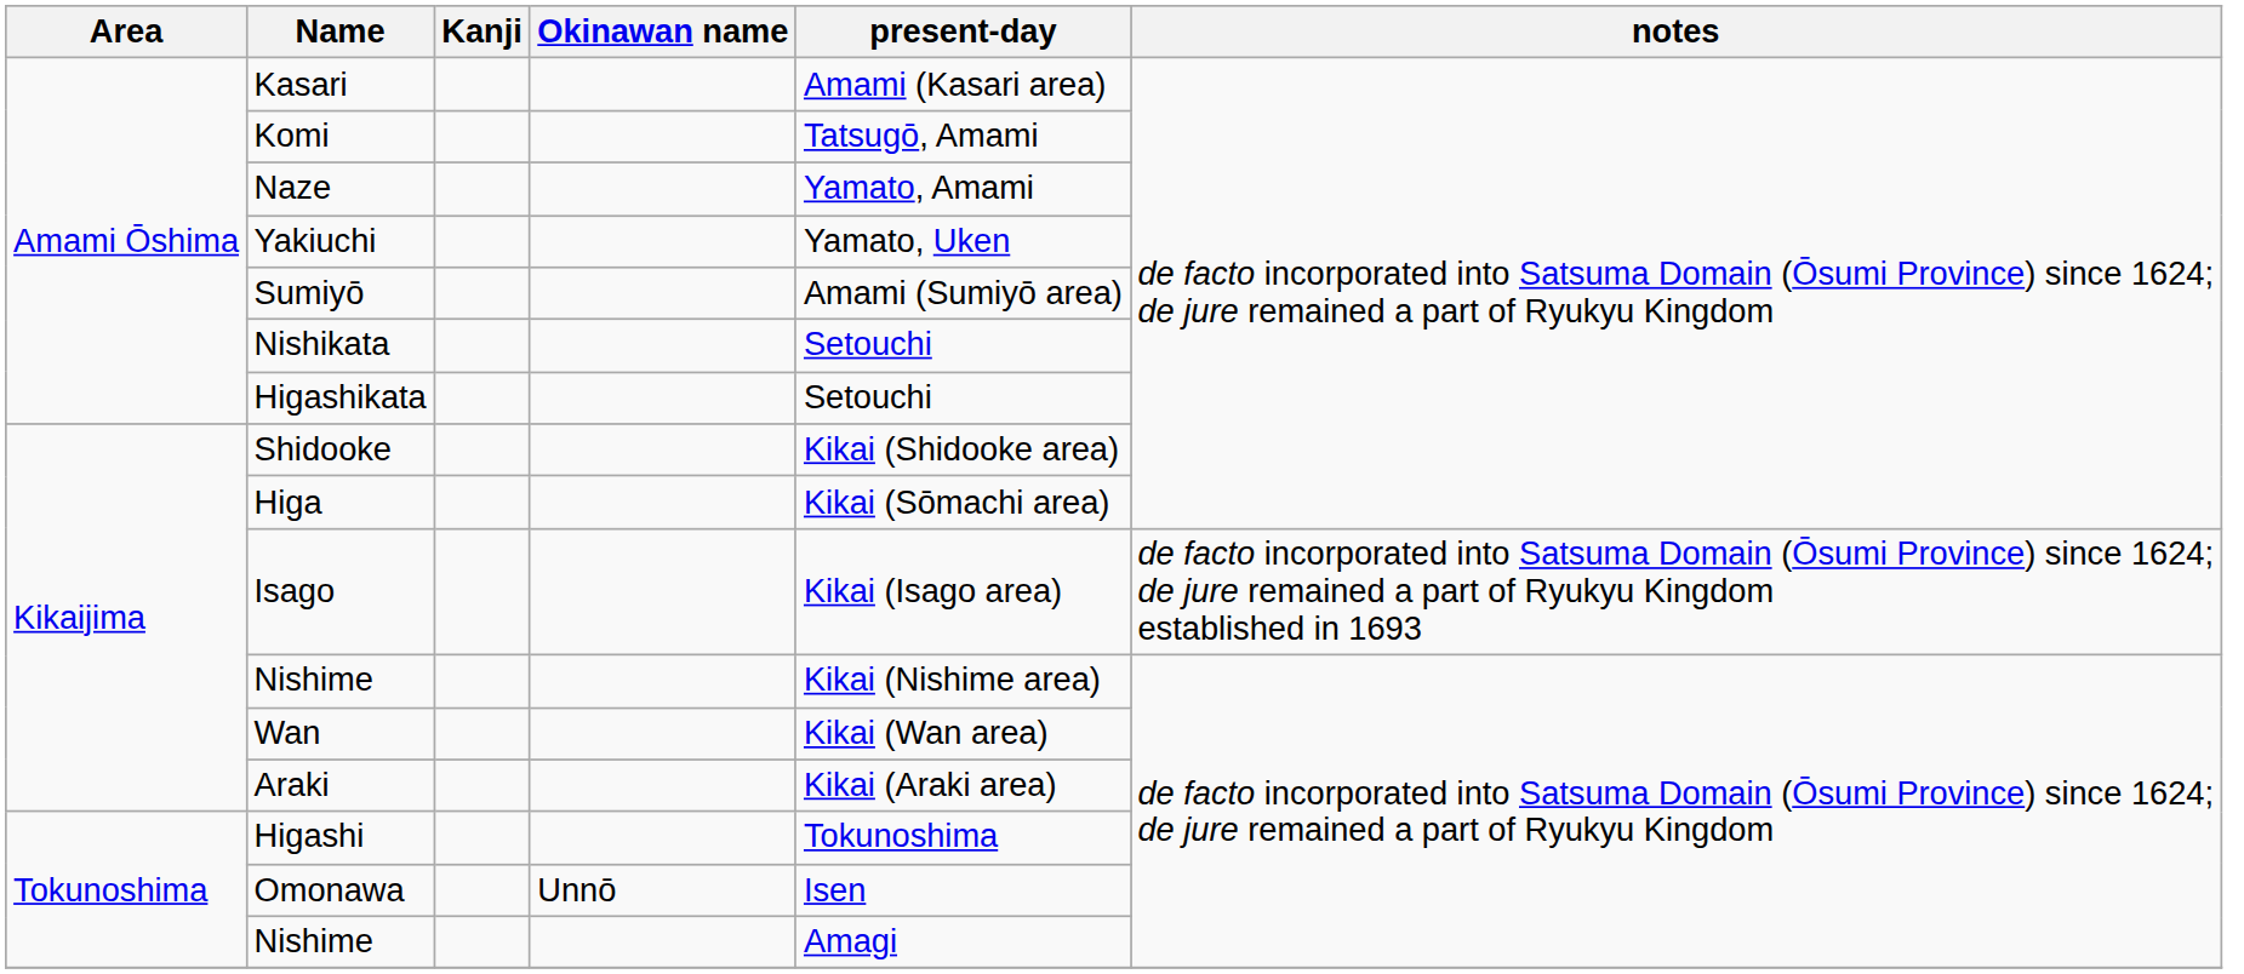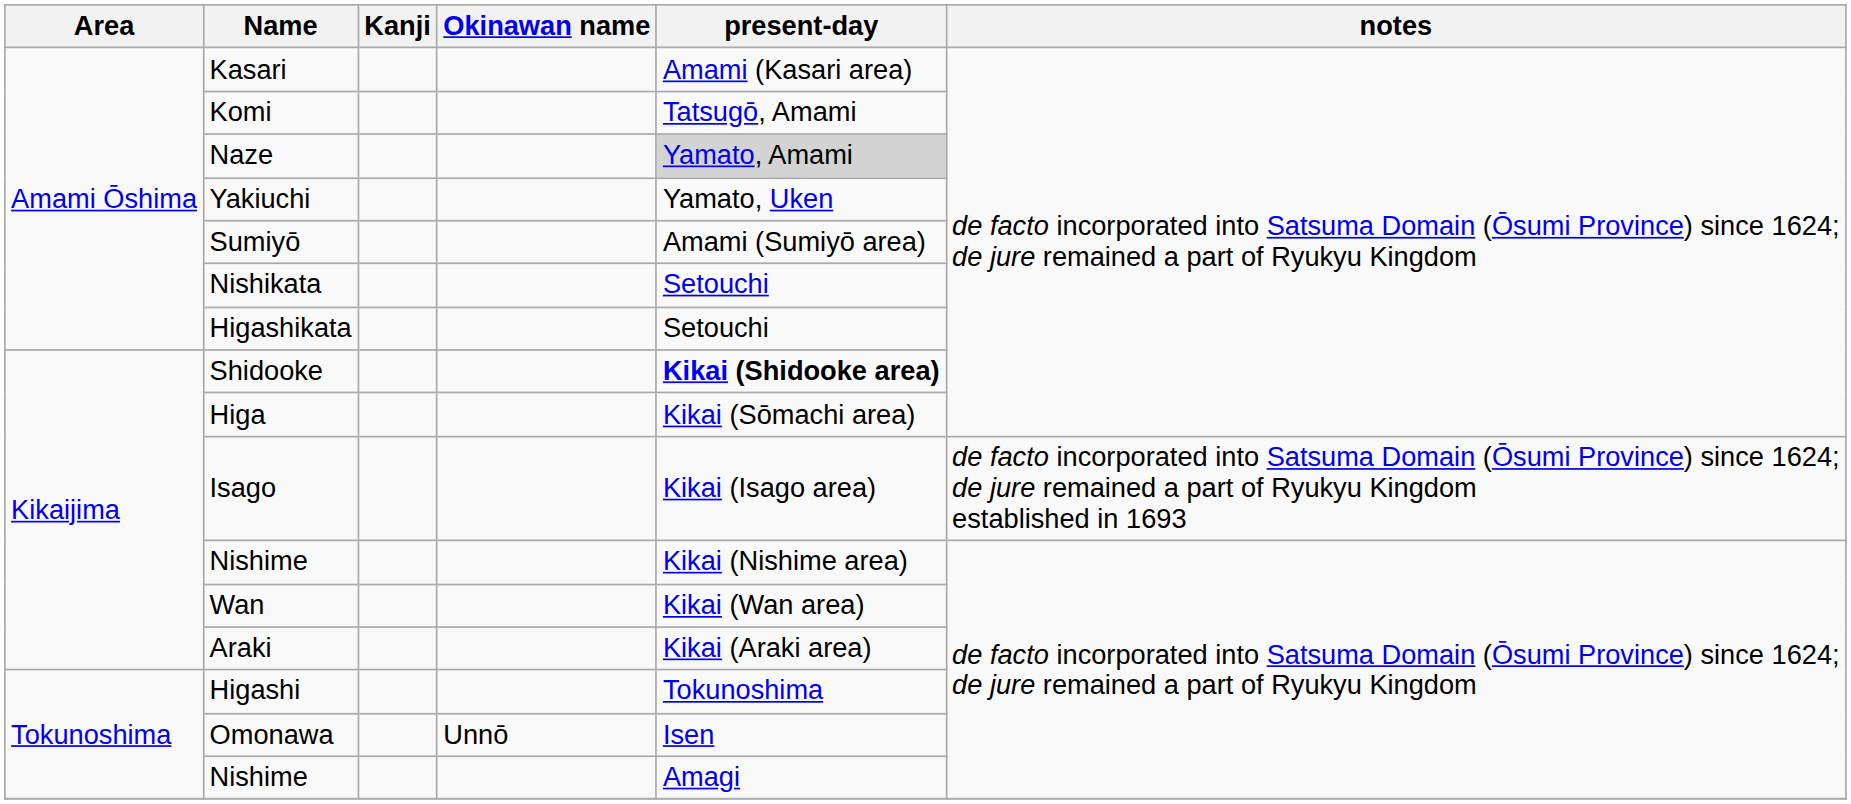Naze | present-day: no background -> lightgrey background
Shidooke | present-day: normal -> bold
